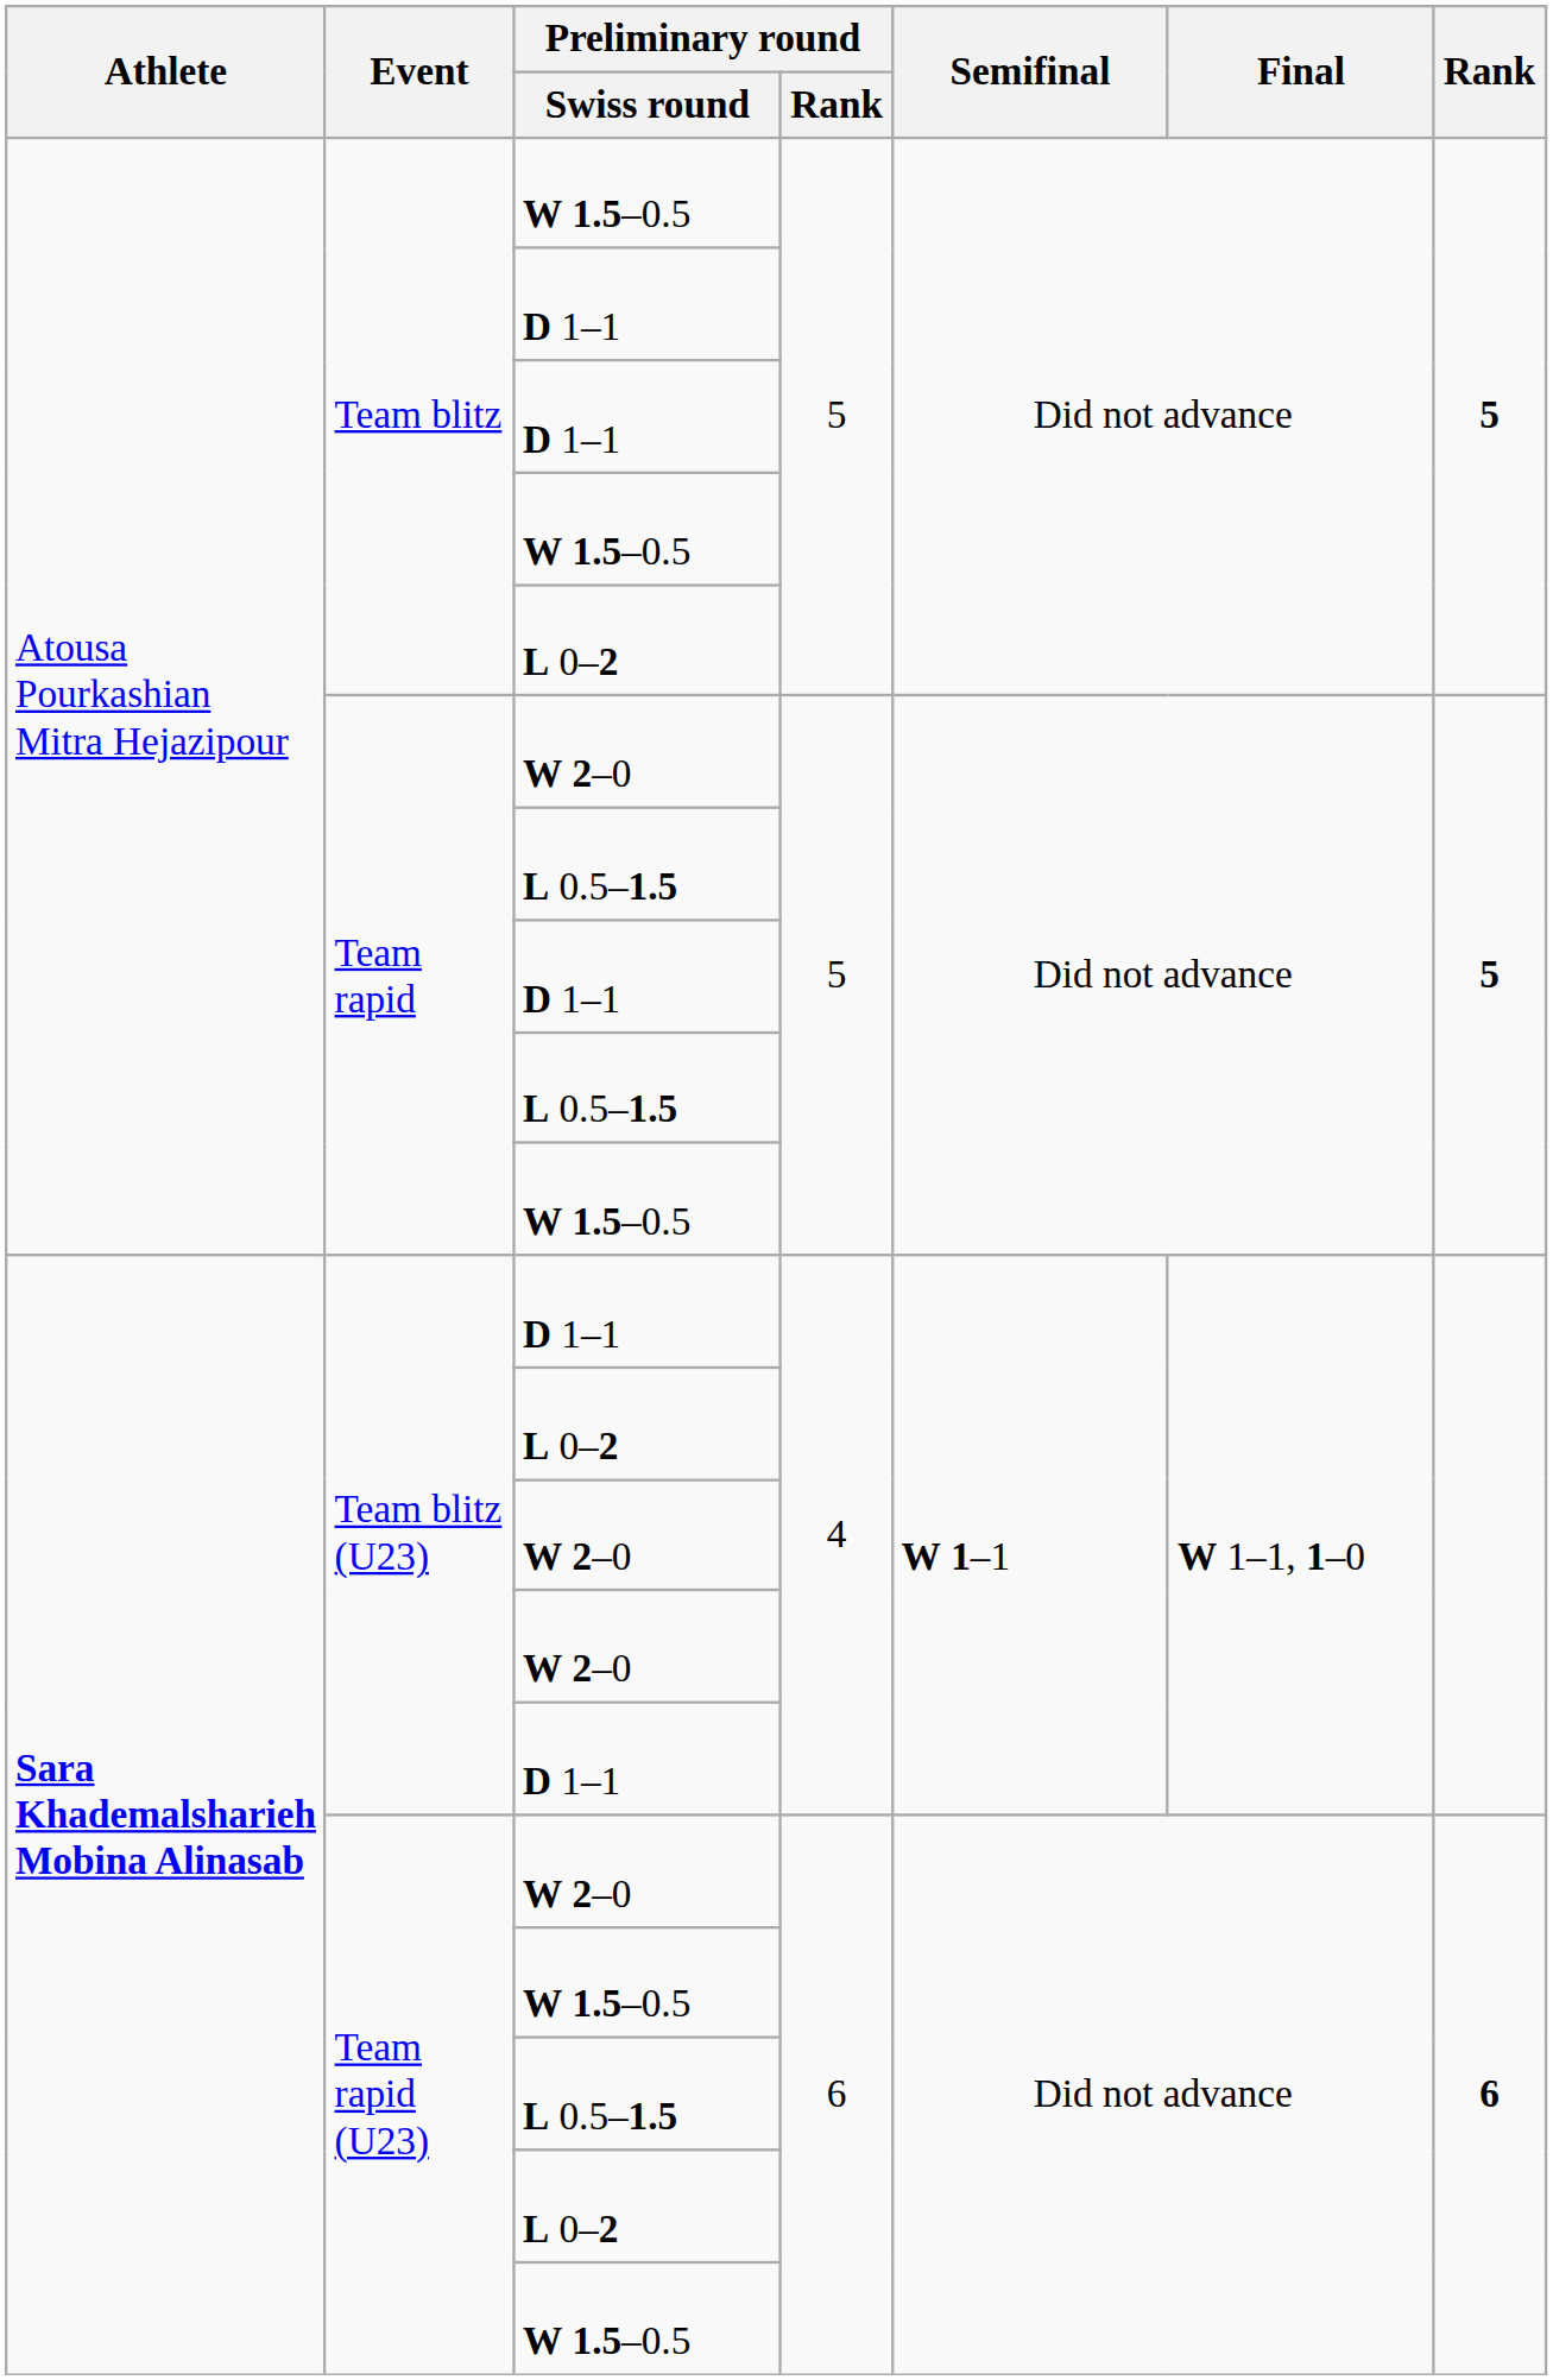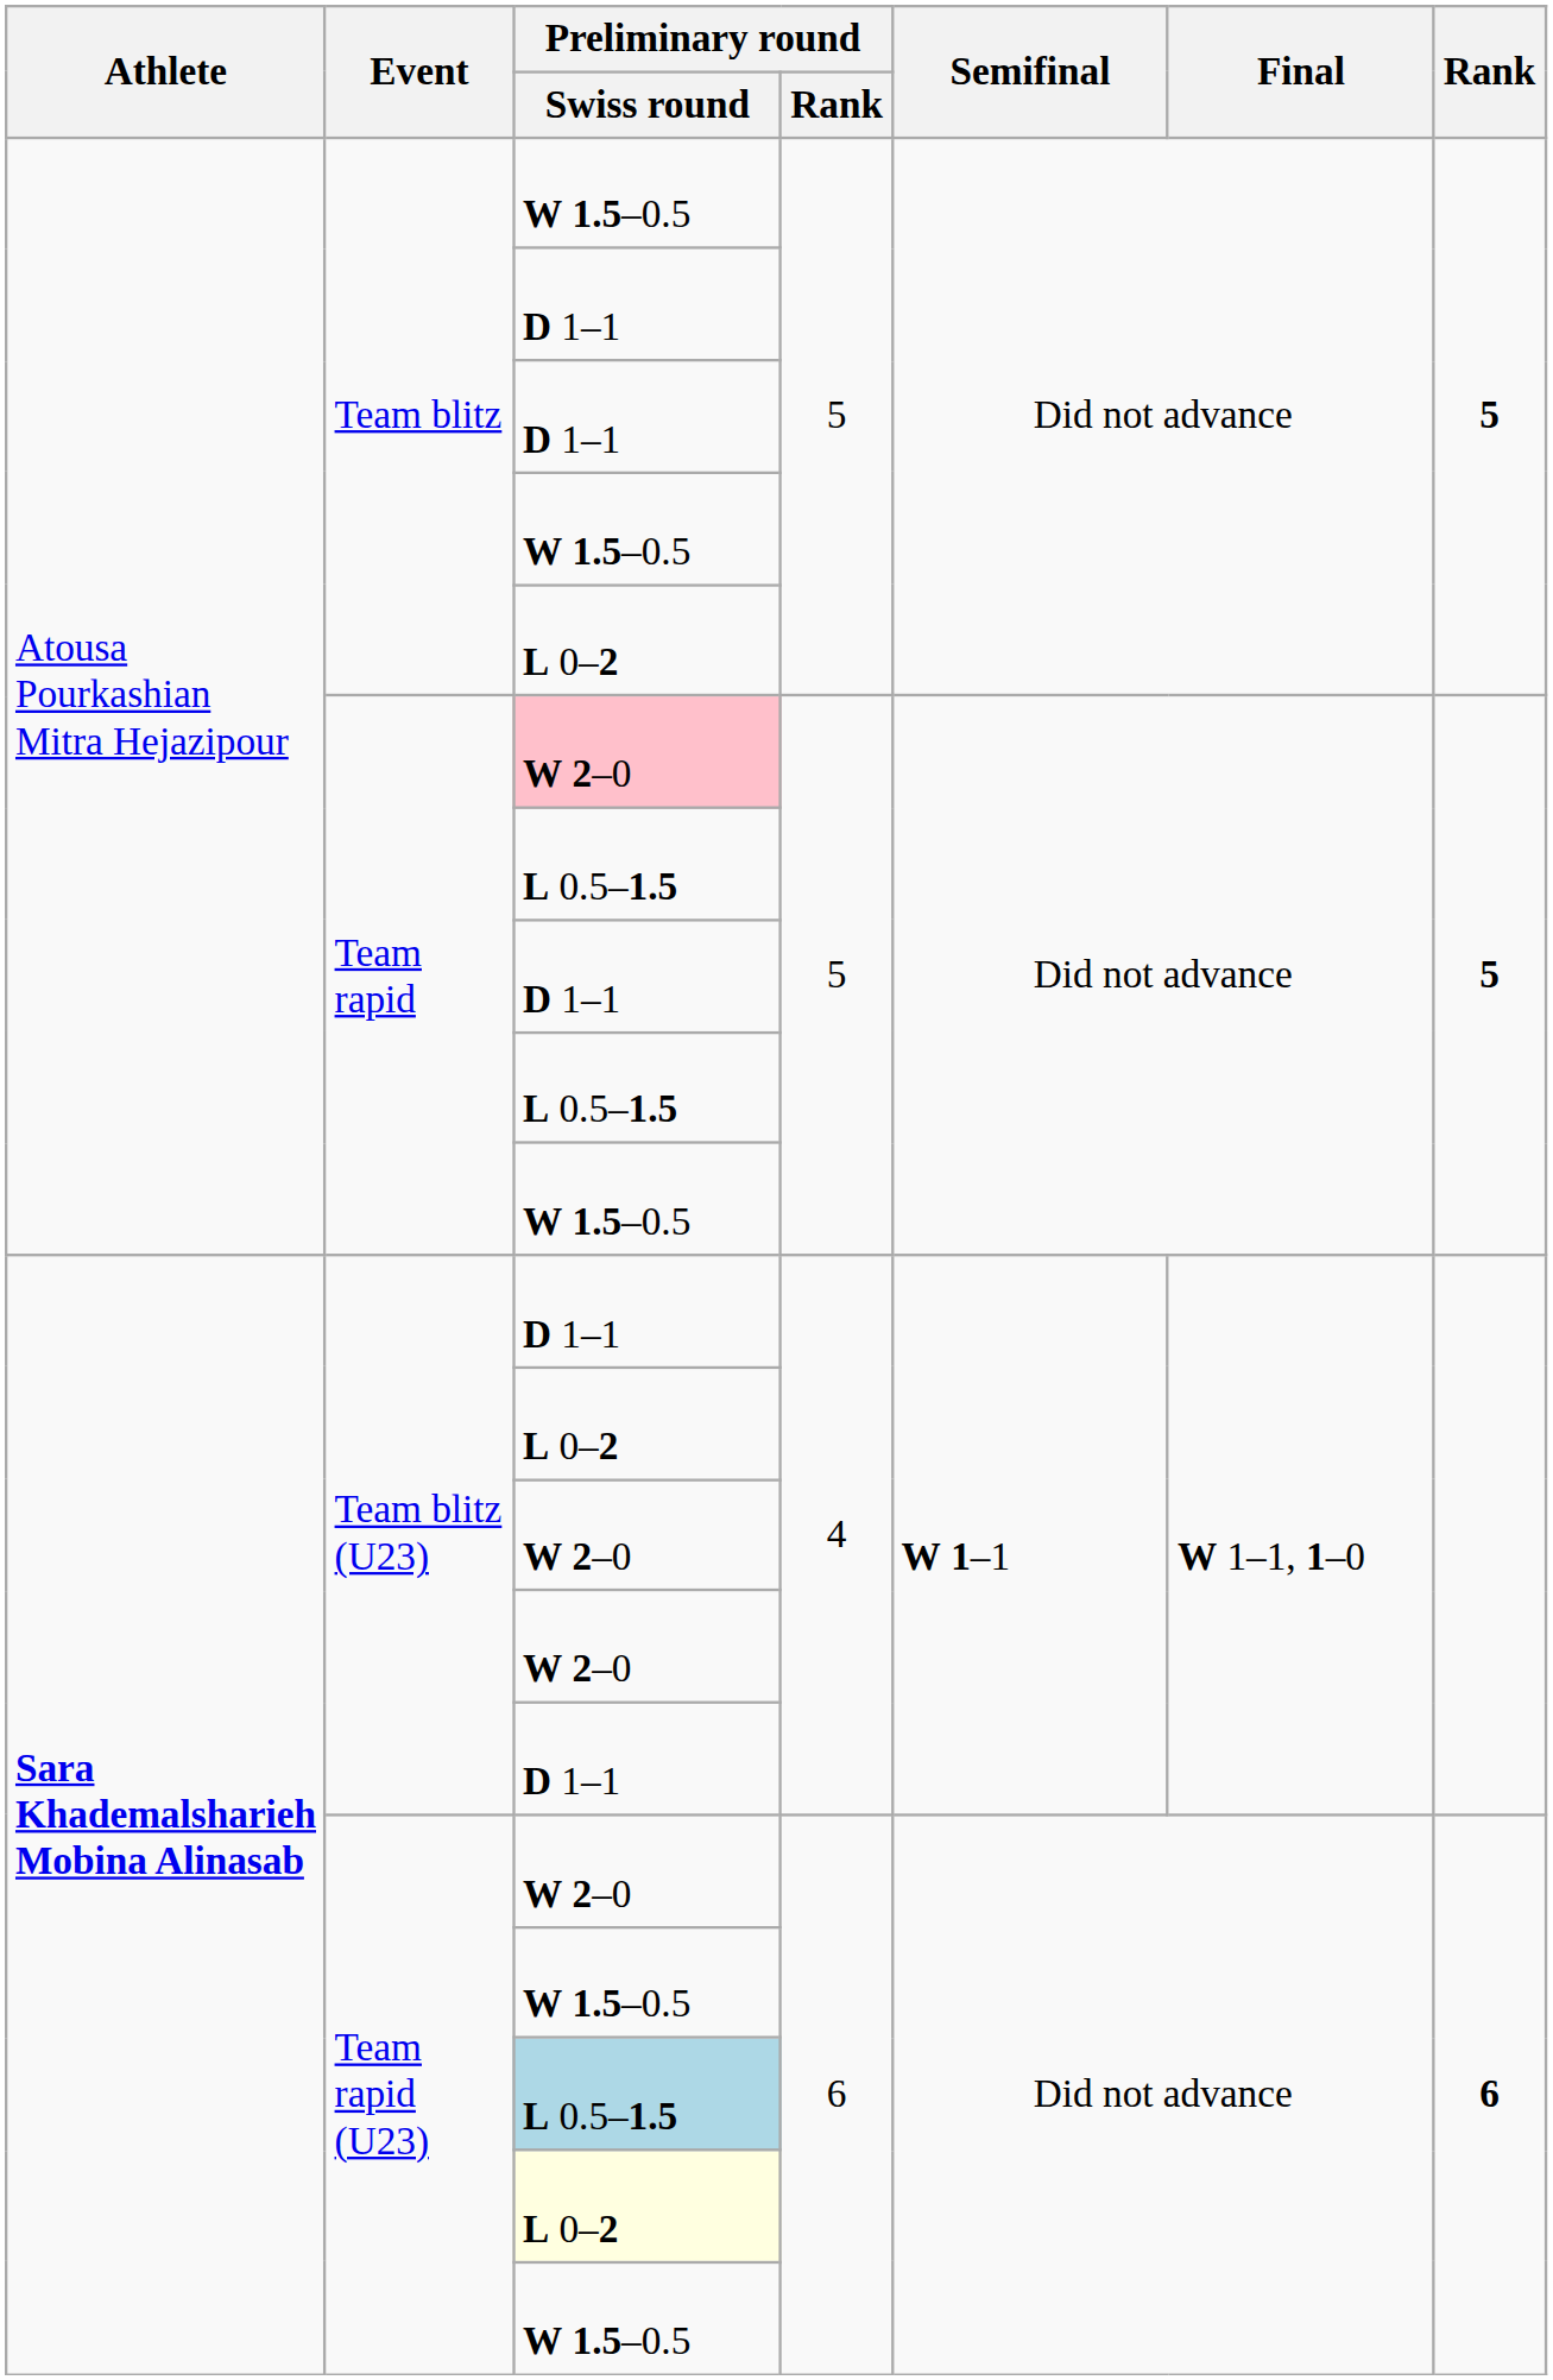Team rapid / W 2–0 | Preliminary round / Swiss round: no background -> pink background
Team rapid (U23) / L 0.5–1.5 | Preliminary round / Swiss round: no background -> lightblue background
Team rapid (U23) / L 0–2 | Preliminary round / Swiss round: no background -> lightyellow background
